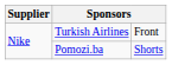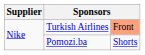Turkish Airlines | column 3: no background -> lightsalmon background
